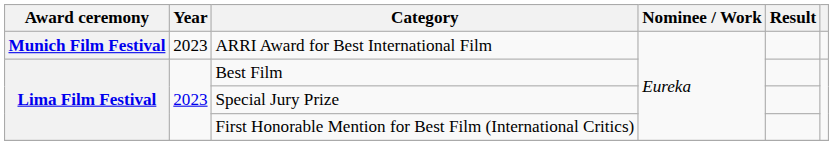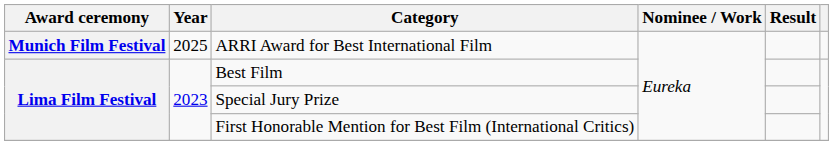ARRI Award for Best International Film | Year: 2023 -> 2025
